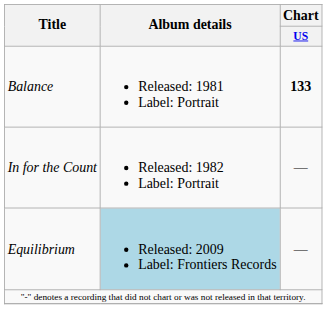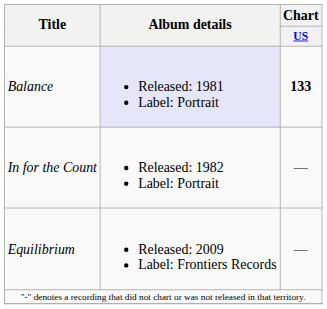Balance | Album details: no background -> lavender background
Equilibrium | Album details: lightblue background -> no background
